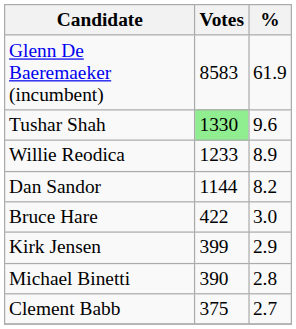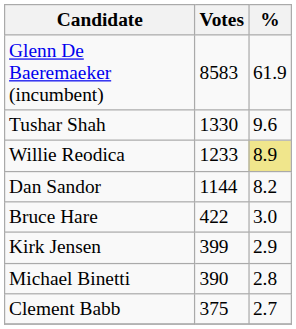Tushar Shah | Votes: lightgreen background -> no background
Willie Reodica | %: no background -> khaki background
